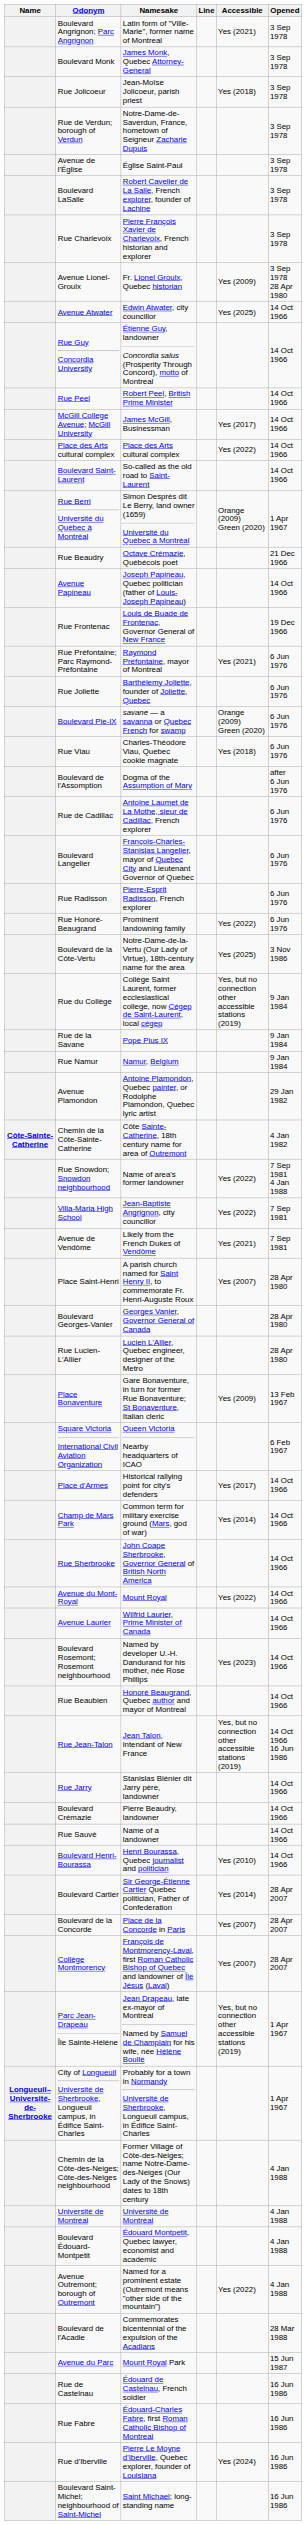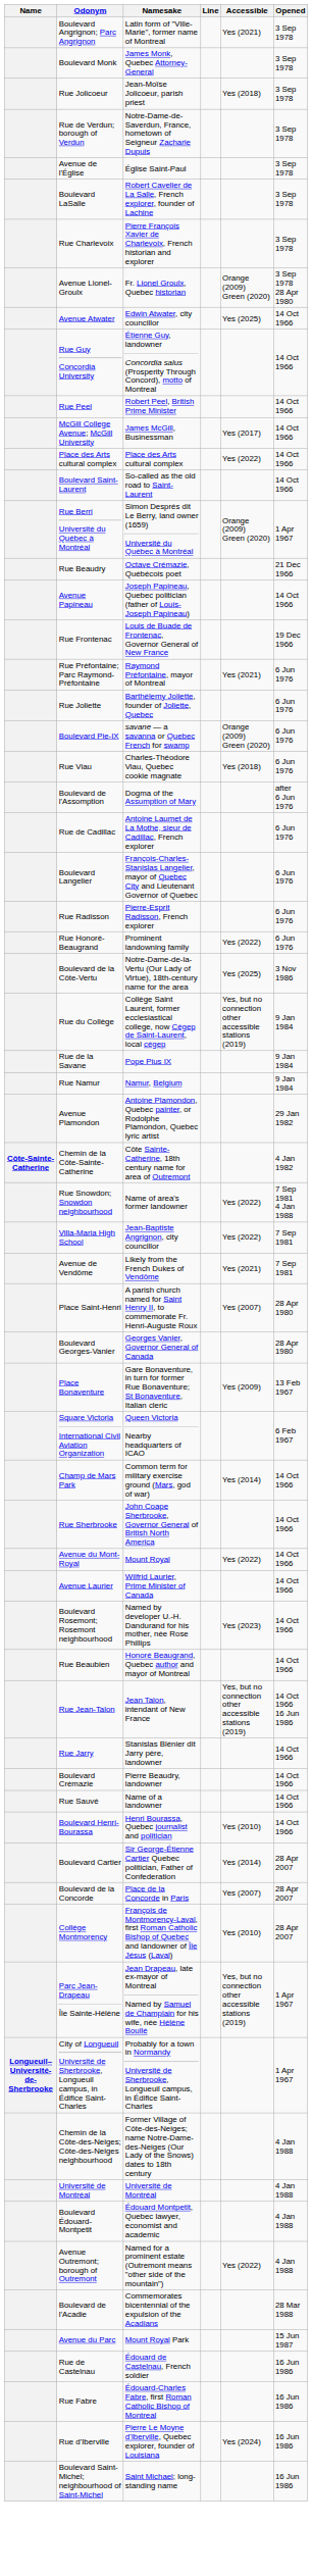Avenue Lionel-Groulx | Accessible: Yes (2009) -> Orange (2009) Green (2020)
- row: Rue Lucien-L'Allier | Lucien L'Allier, Quebec engineer, designer of the Metro | 28 Apr 1980
- row: Place d'Armes | Historical rallying point for city's defenders | Yes (2017) | 14 Oct 1966
Collège Montmorency | Accessible: Yes (2007) -> Yes (2010)
